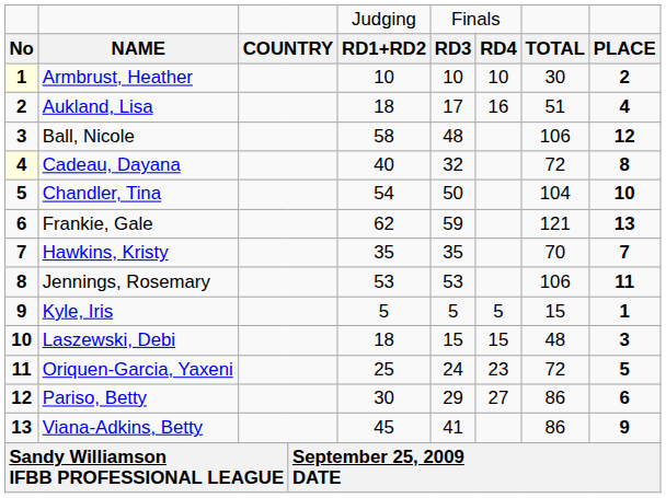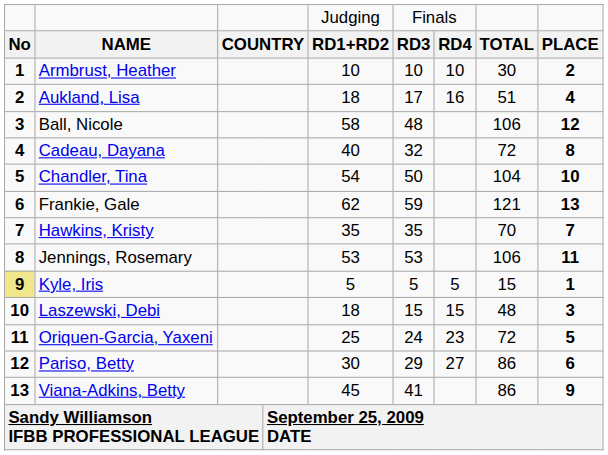Armbrust, Heather | column 1: lightyellow background -> no background
Cadeau, Dayana | column 1: lightyellow background -> no background
Kyle, Iris | column 1: no background -> khaki background
